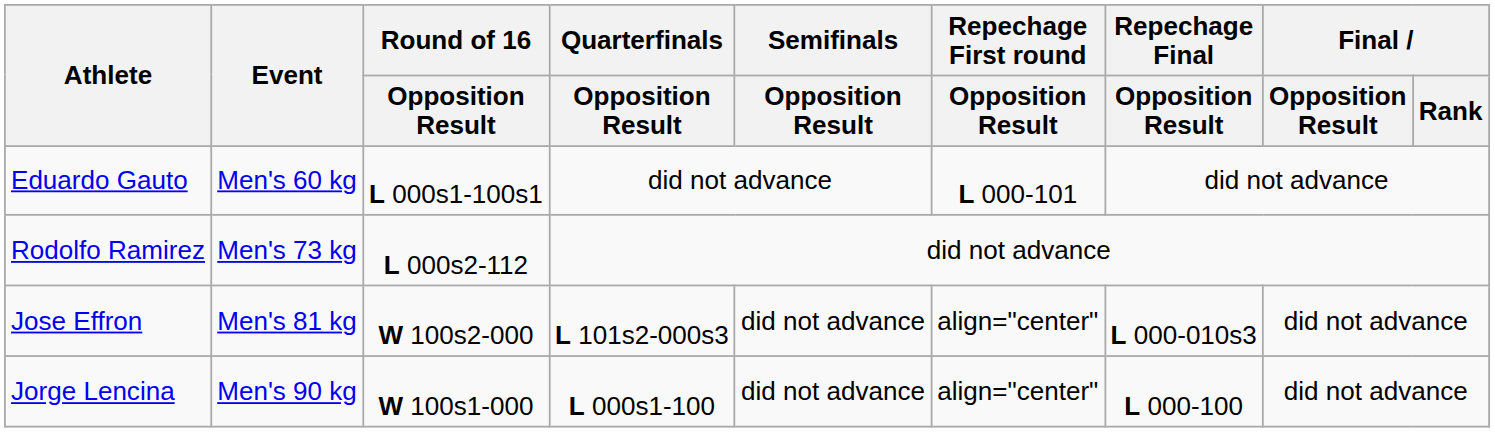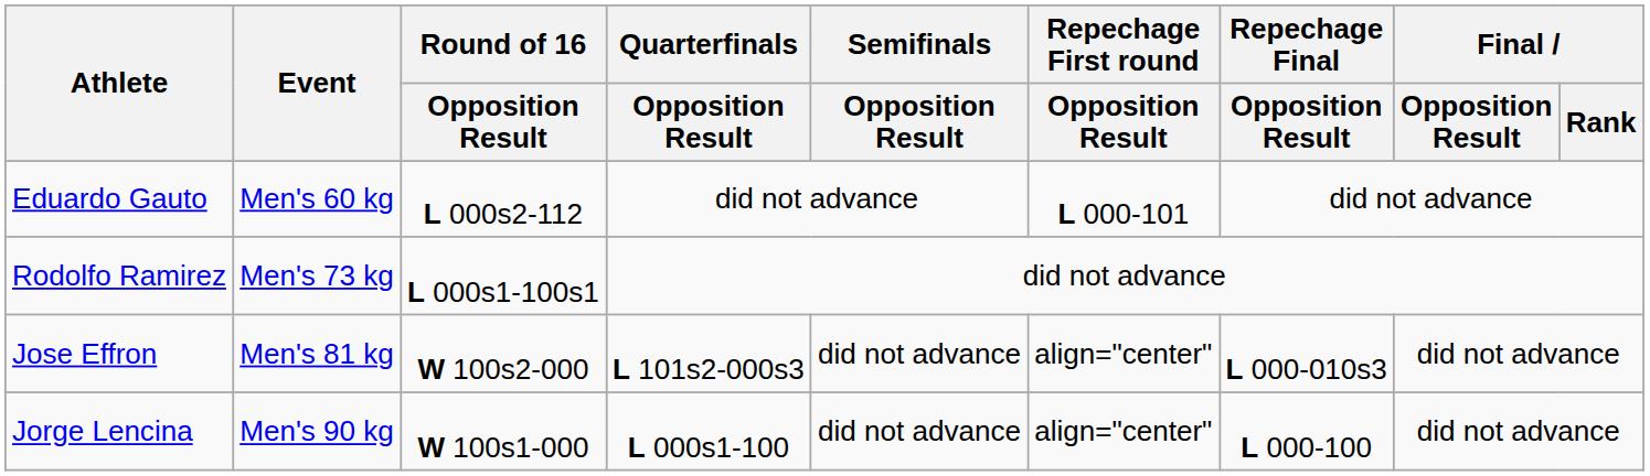Eduardo Gauto | Round of 16 / Opposition Result: L 000s1-100s1 -> L 000s2-112
Rodolfo Ramirez | Round of 16 / Opposition Result: L 000s2-112 -> L 000s1-100s1
